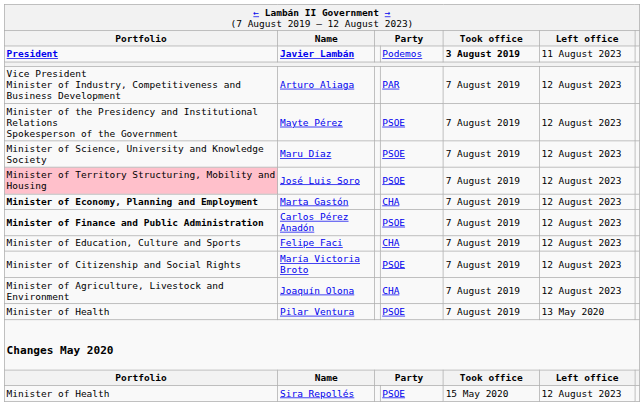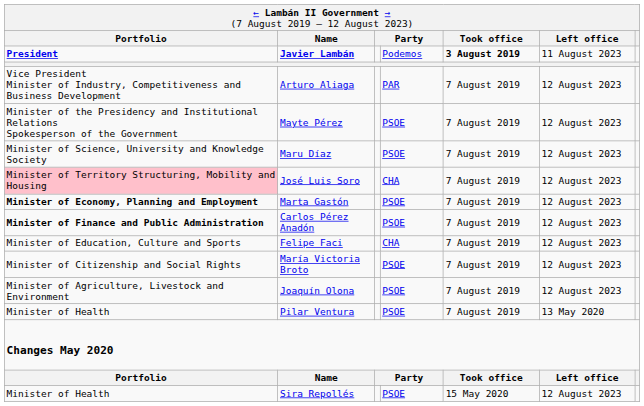José Luis Soro | column 4: PSOE -> CHA
Marta Gastón | column 4: CHA -> PSOE
Joaquín Olona | column 4: CHA -> PSOE
